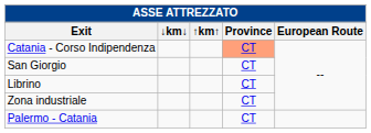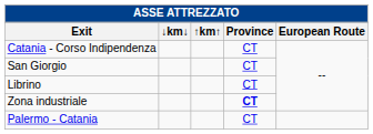Catania - Corso Indipendenza | column 4: lightsalmon background -> no background
Zona industriale | column 4: normal -> bold
